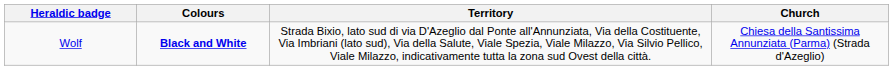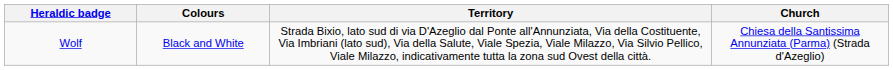row 2 | Colours: bold -> normal
